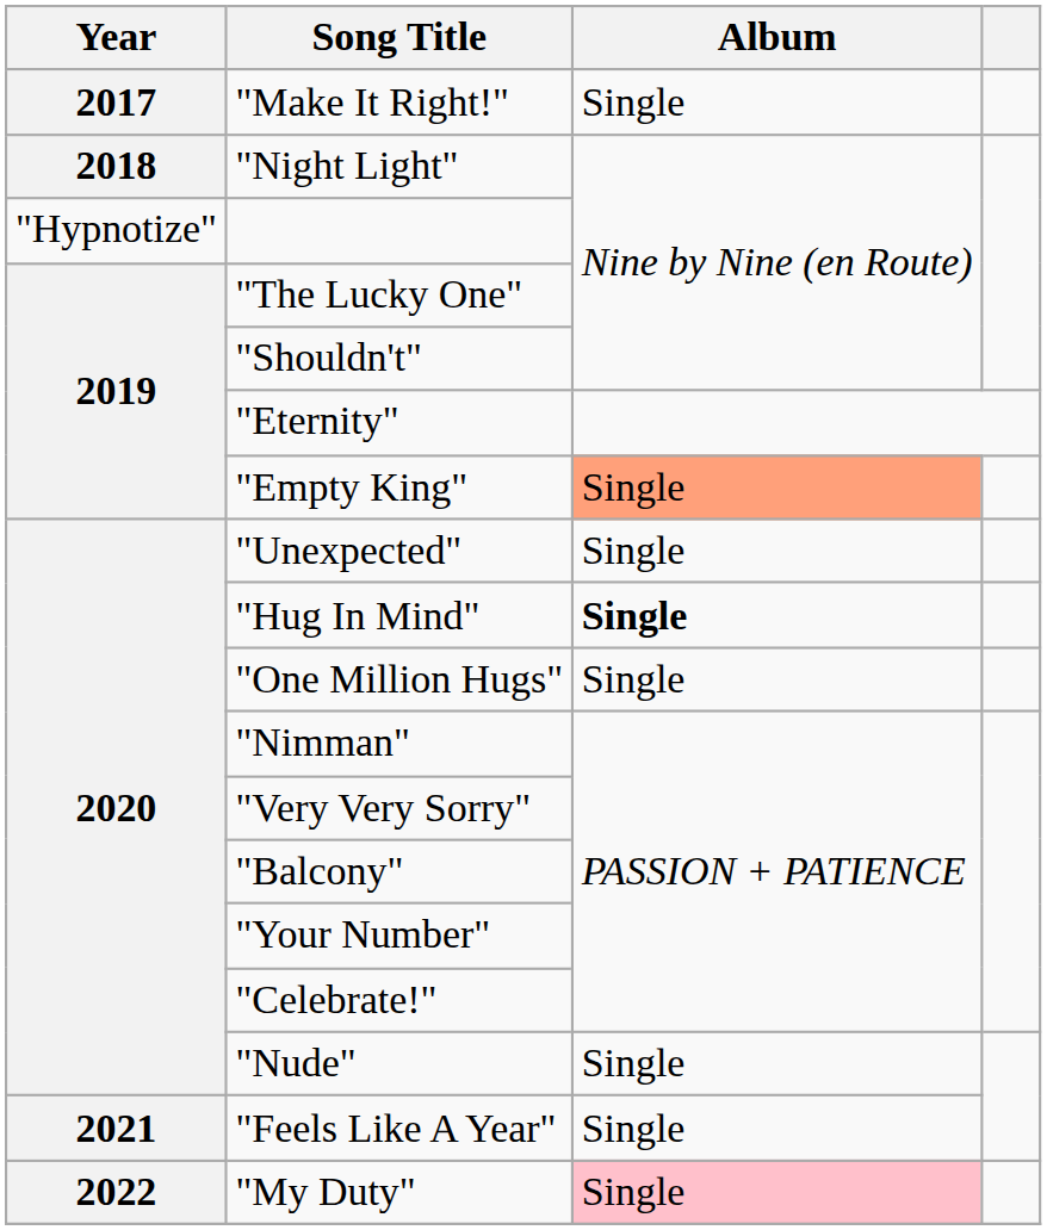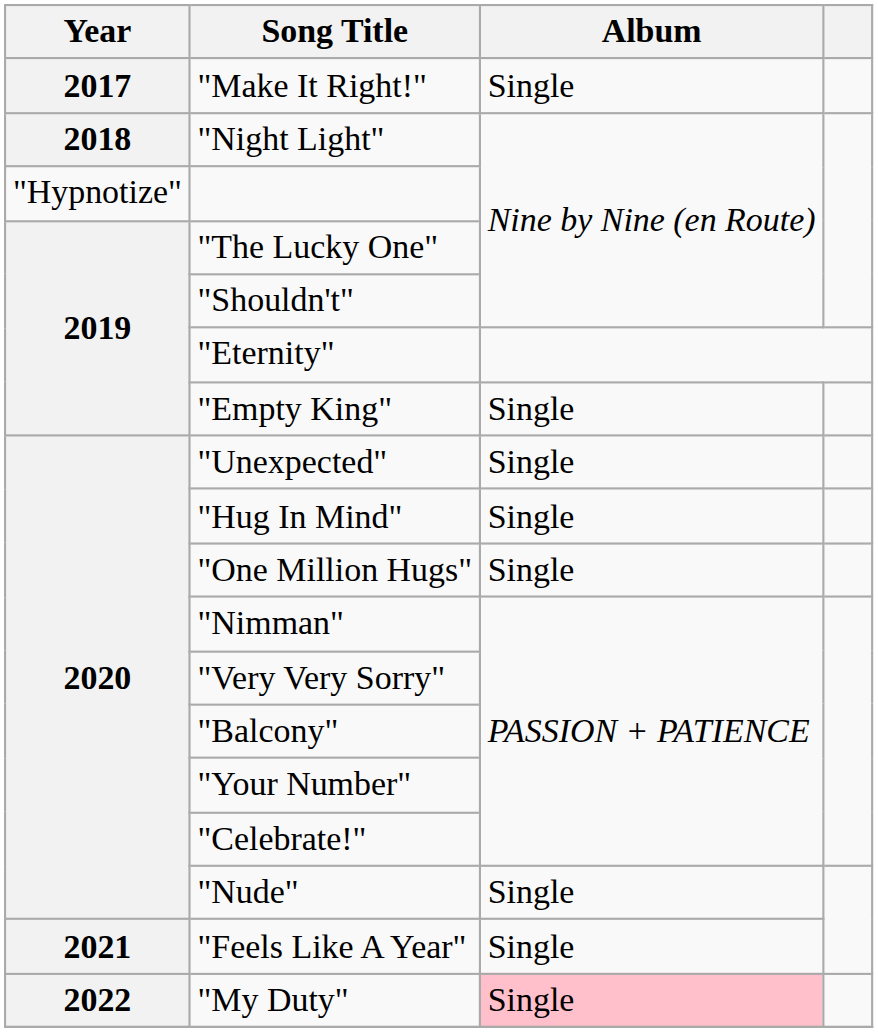"Empty King" | Album: lightsalmon background -> no background
"Hug In Mind" | Album: bold -> normal
